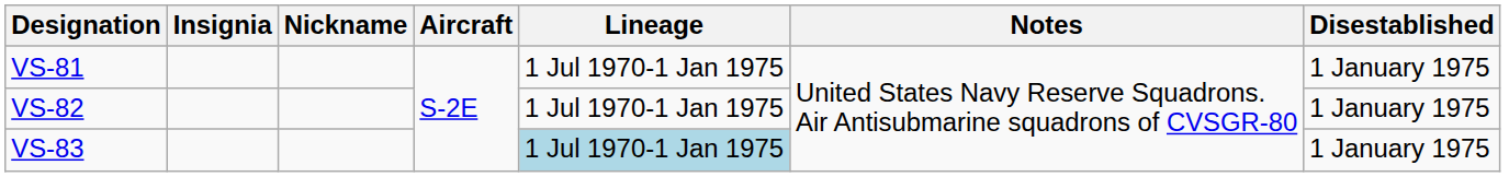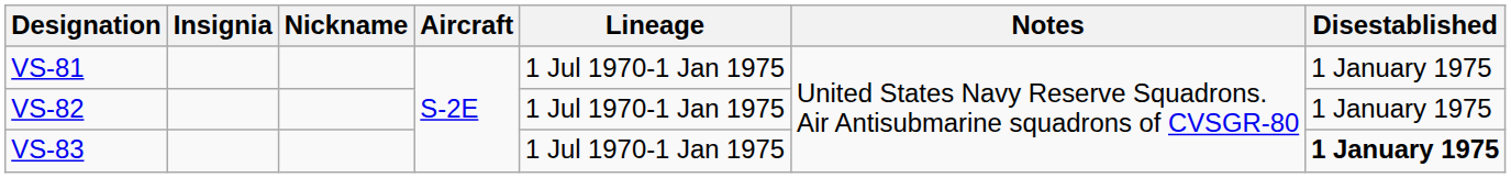VS-83 | Lineage: lightblue background -> no background
VS-83 | Disestablished: normal -> bold
